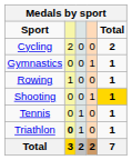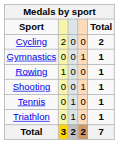Shooting | Total: gold background -> no background
Triathlon | column 2: bold -> normal
